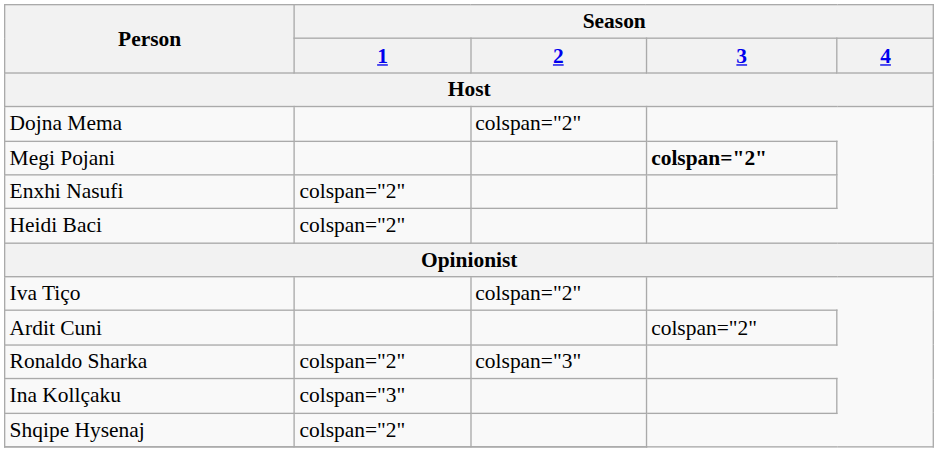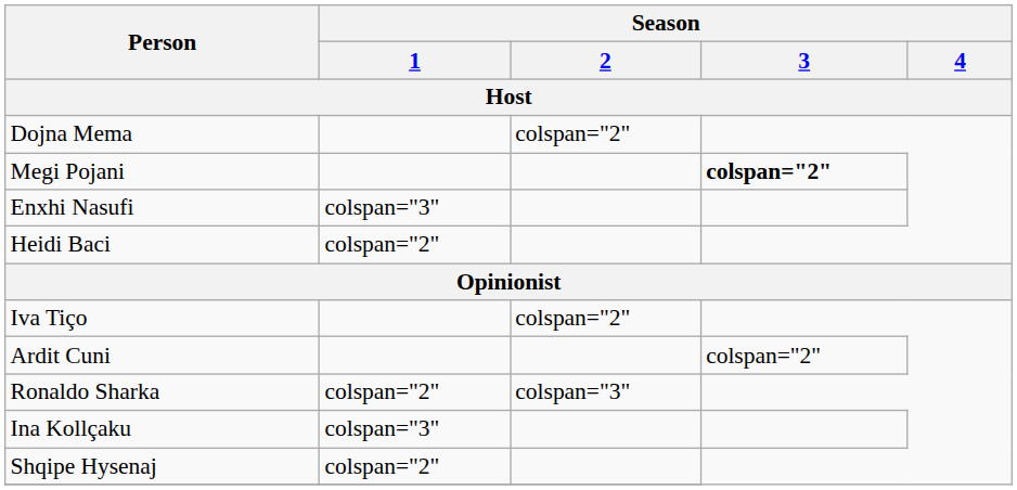Enxhi Nasufi | Season / 1: colspan="2" -> colspan="3"
